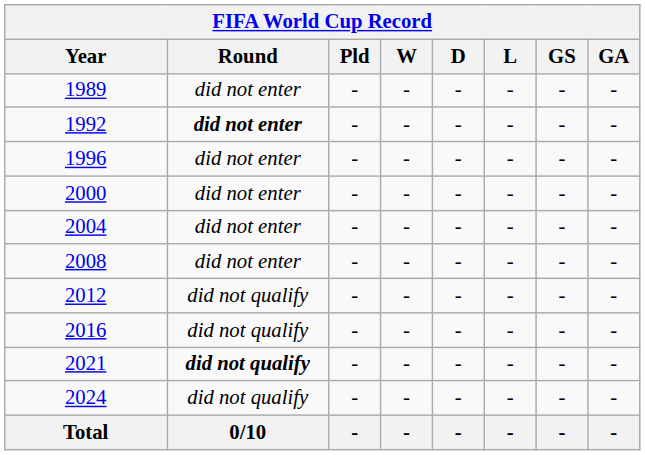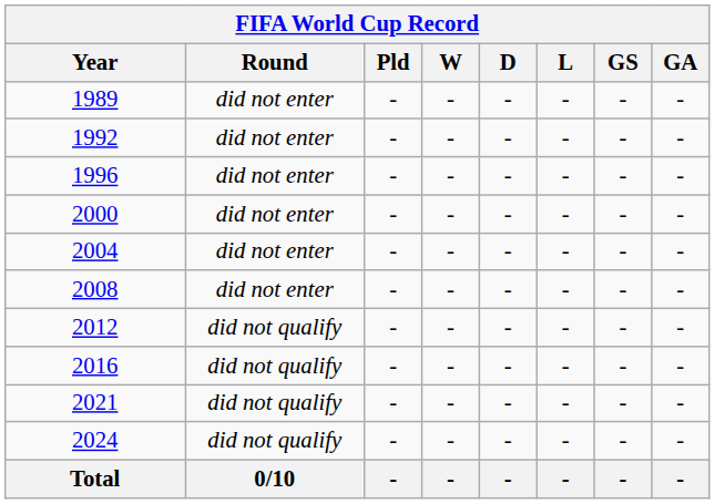1992 | Round: bold -> normal
2021 | Round: bold -> normal
